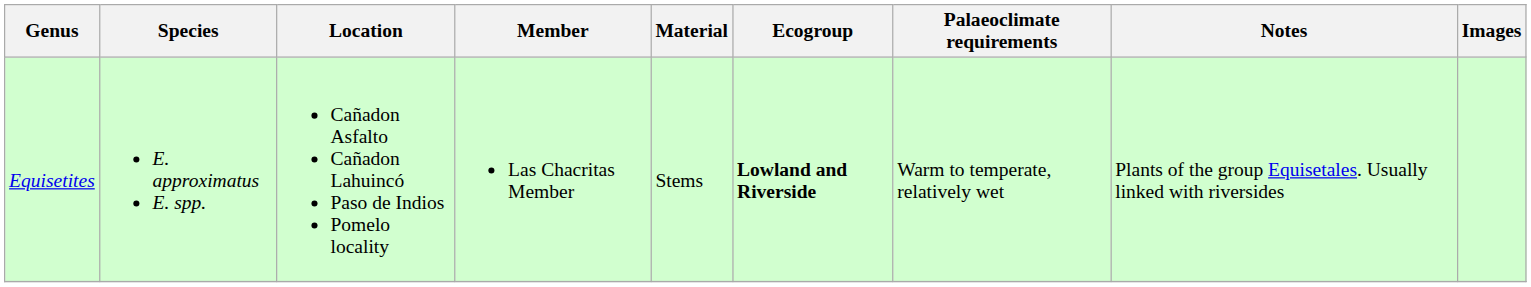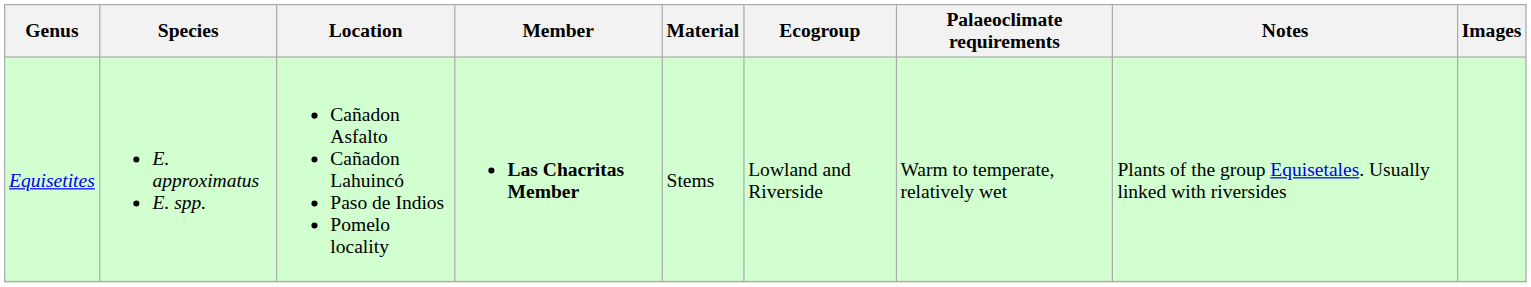Equisetites | Member: normal -> bold
Equisetites | Ecogroup: bold -> normal
